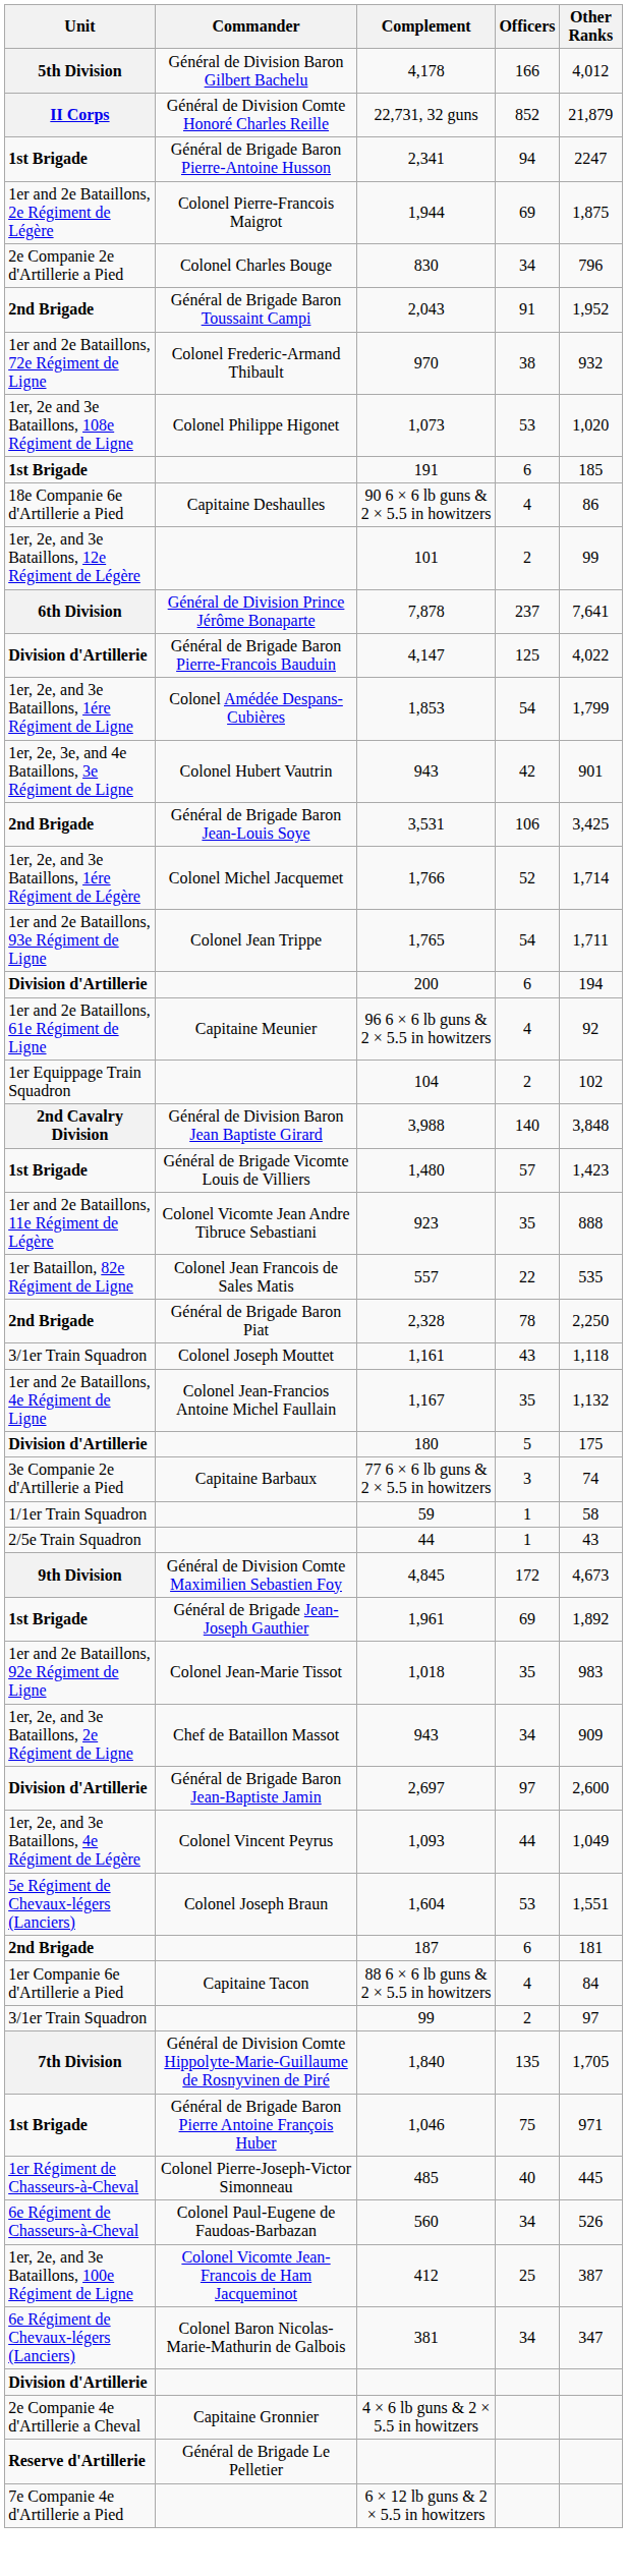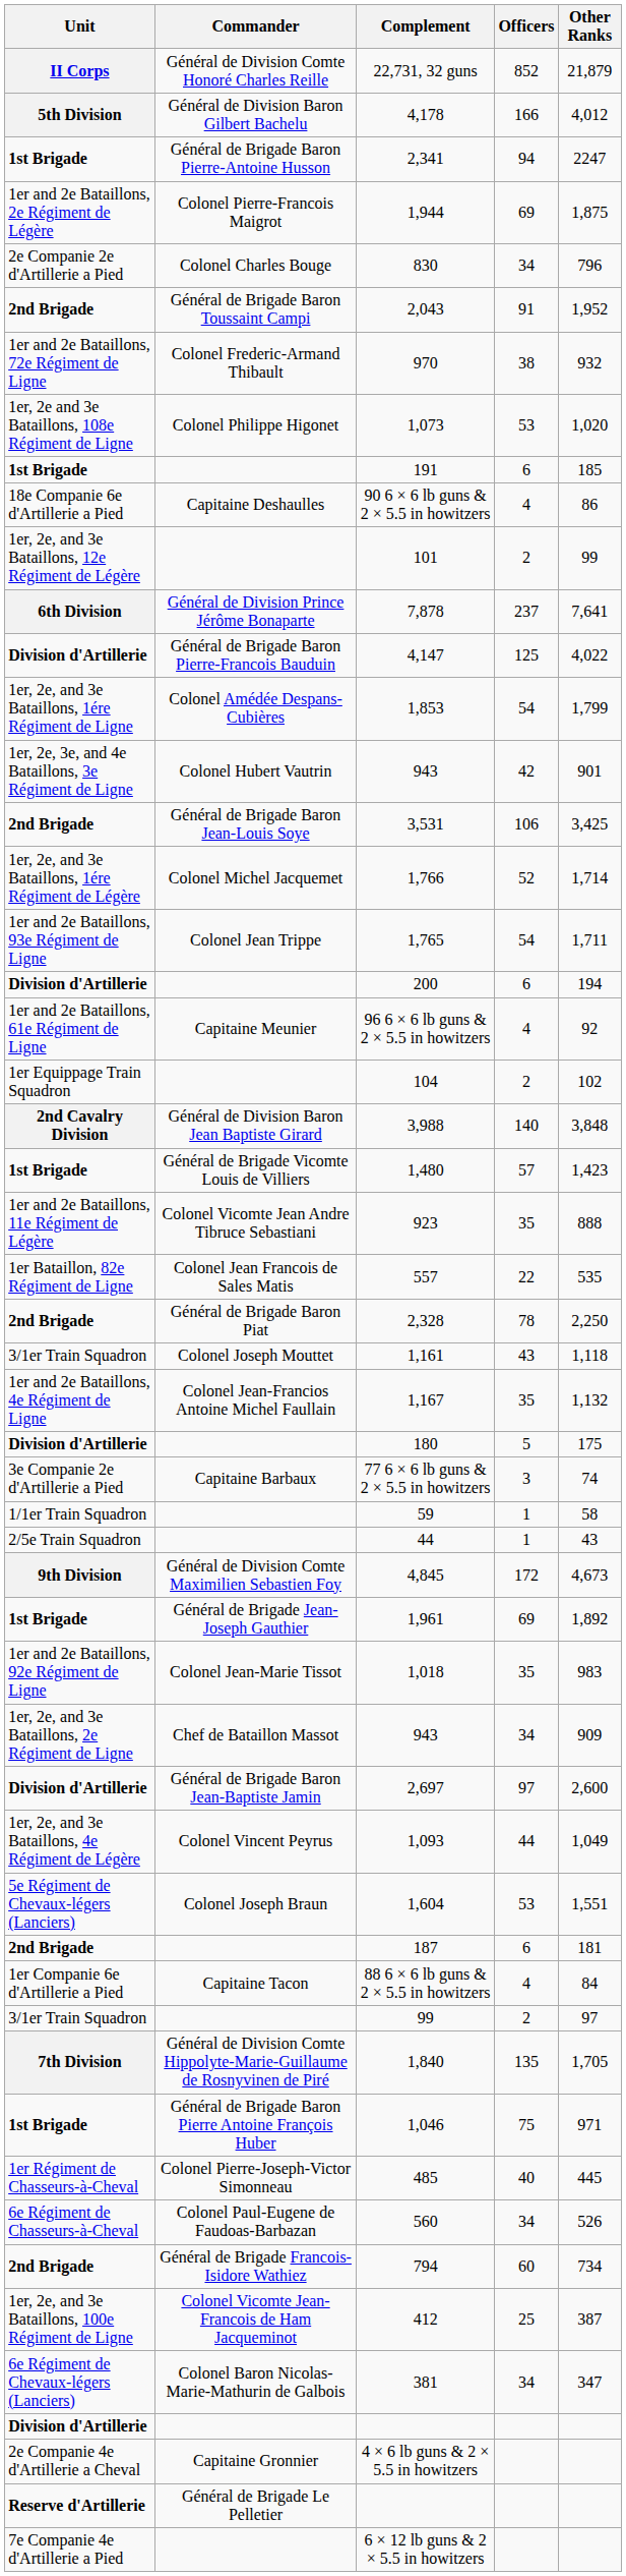rows swapped: 22,731, 32 guns <-> 4,178
+ row: 2nd Brigade | Général de Brigade Francois-Isidore Wathiez | 794 | 60 | 734
